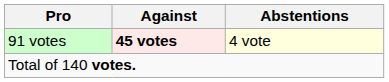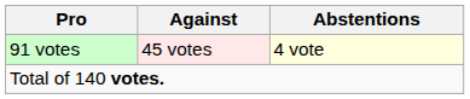91 votes | Against: bold -> normal
